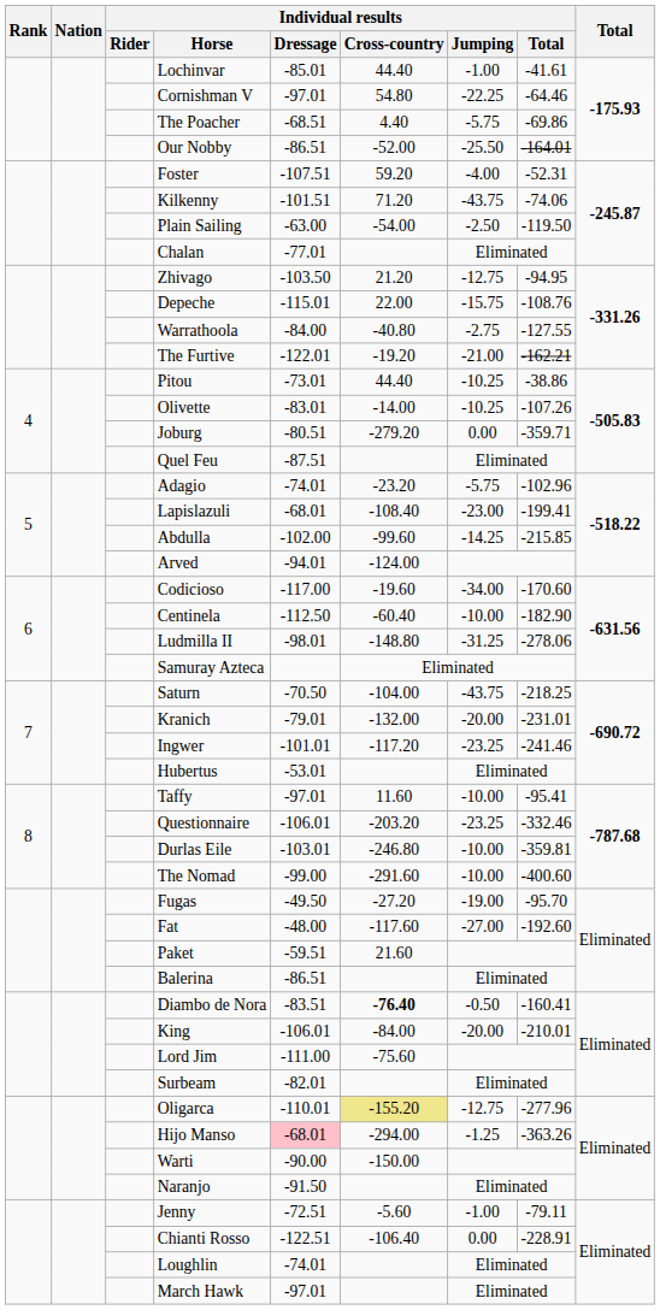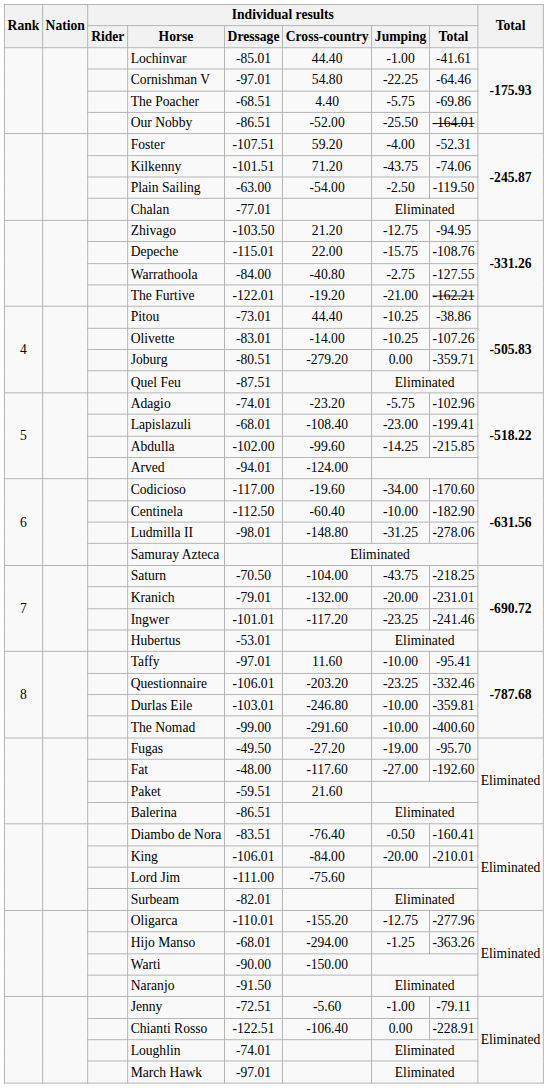Diambo de Nora | Individual results / Cross-country: bold -> normal
Oligarca | Individual results / Cross-country: khaki background -> no background
Hijo Manso | Individual results / Dressage: pink background -> no background
